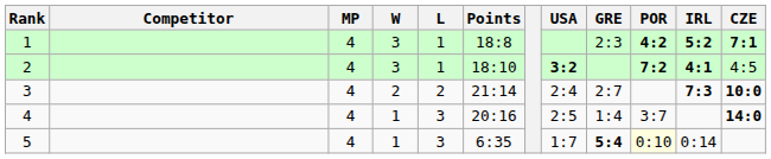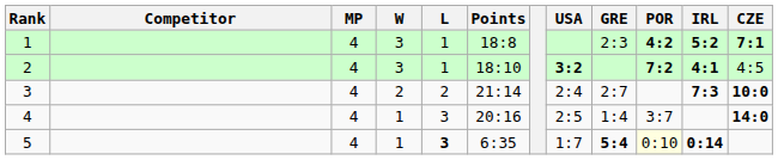5 | L: normal -> bold
5 | IRL: normal -> bold
